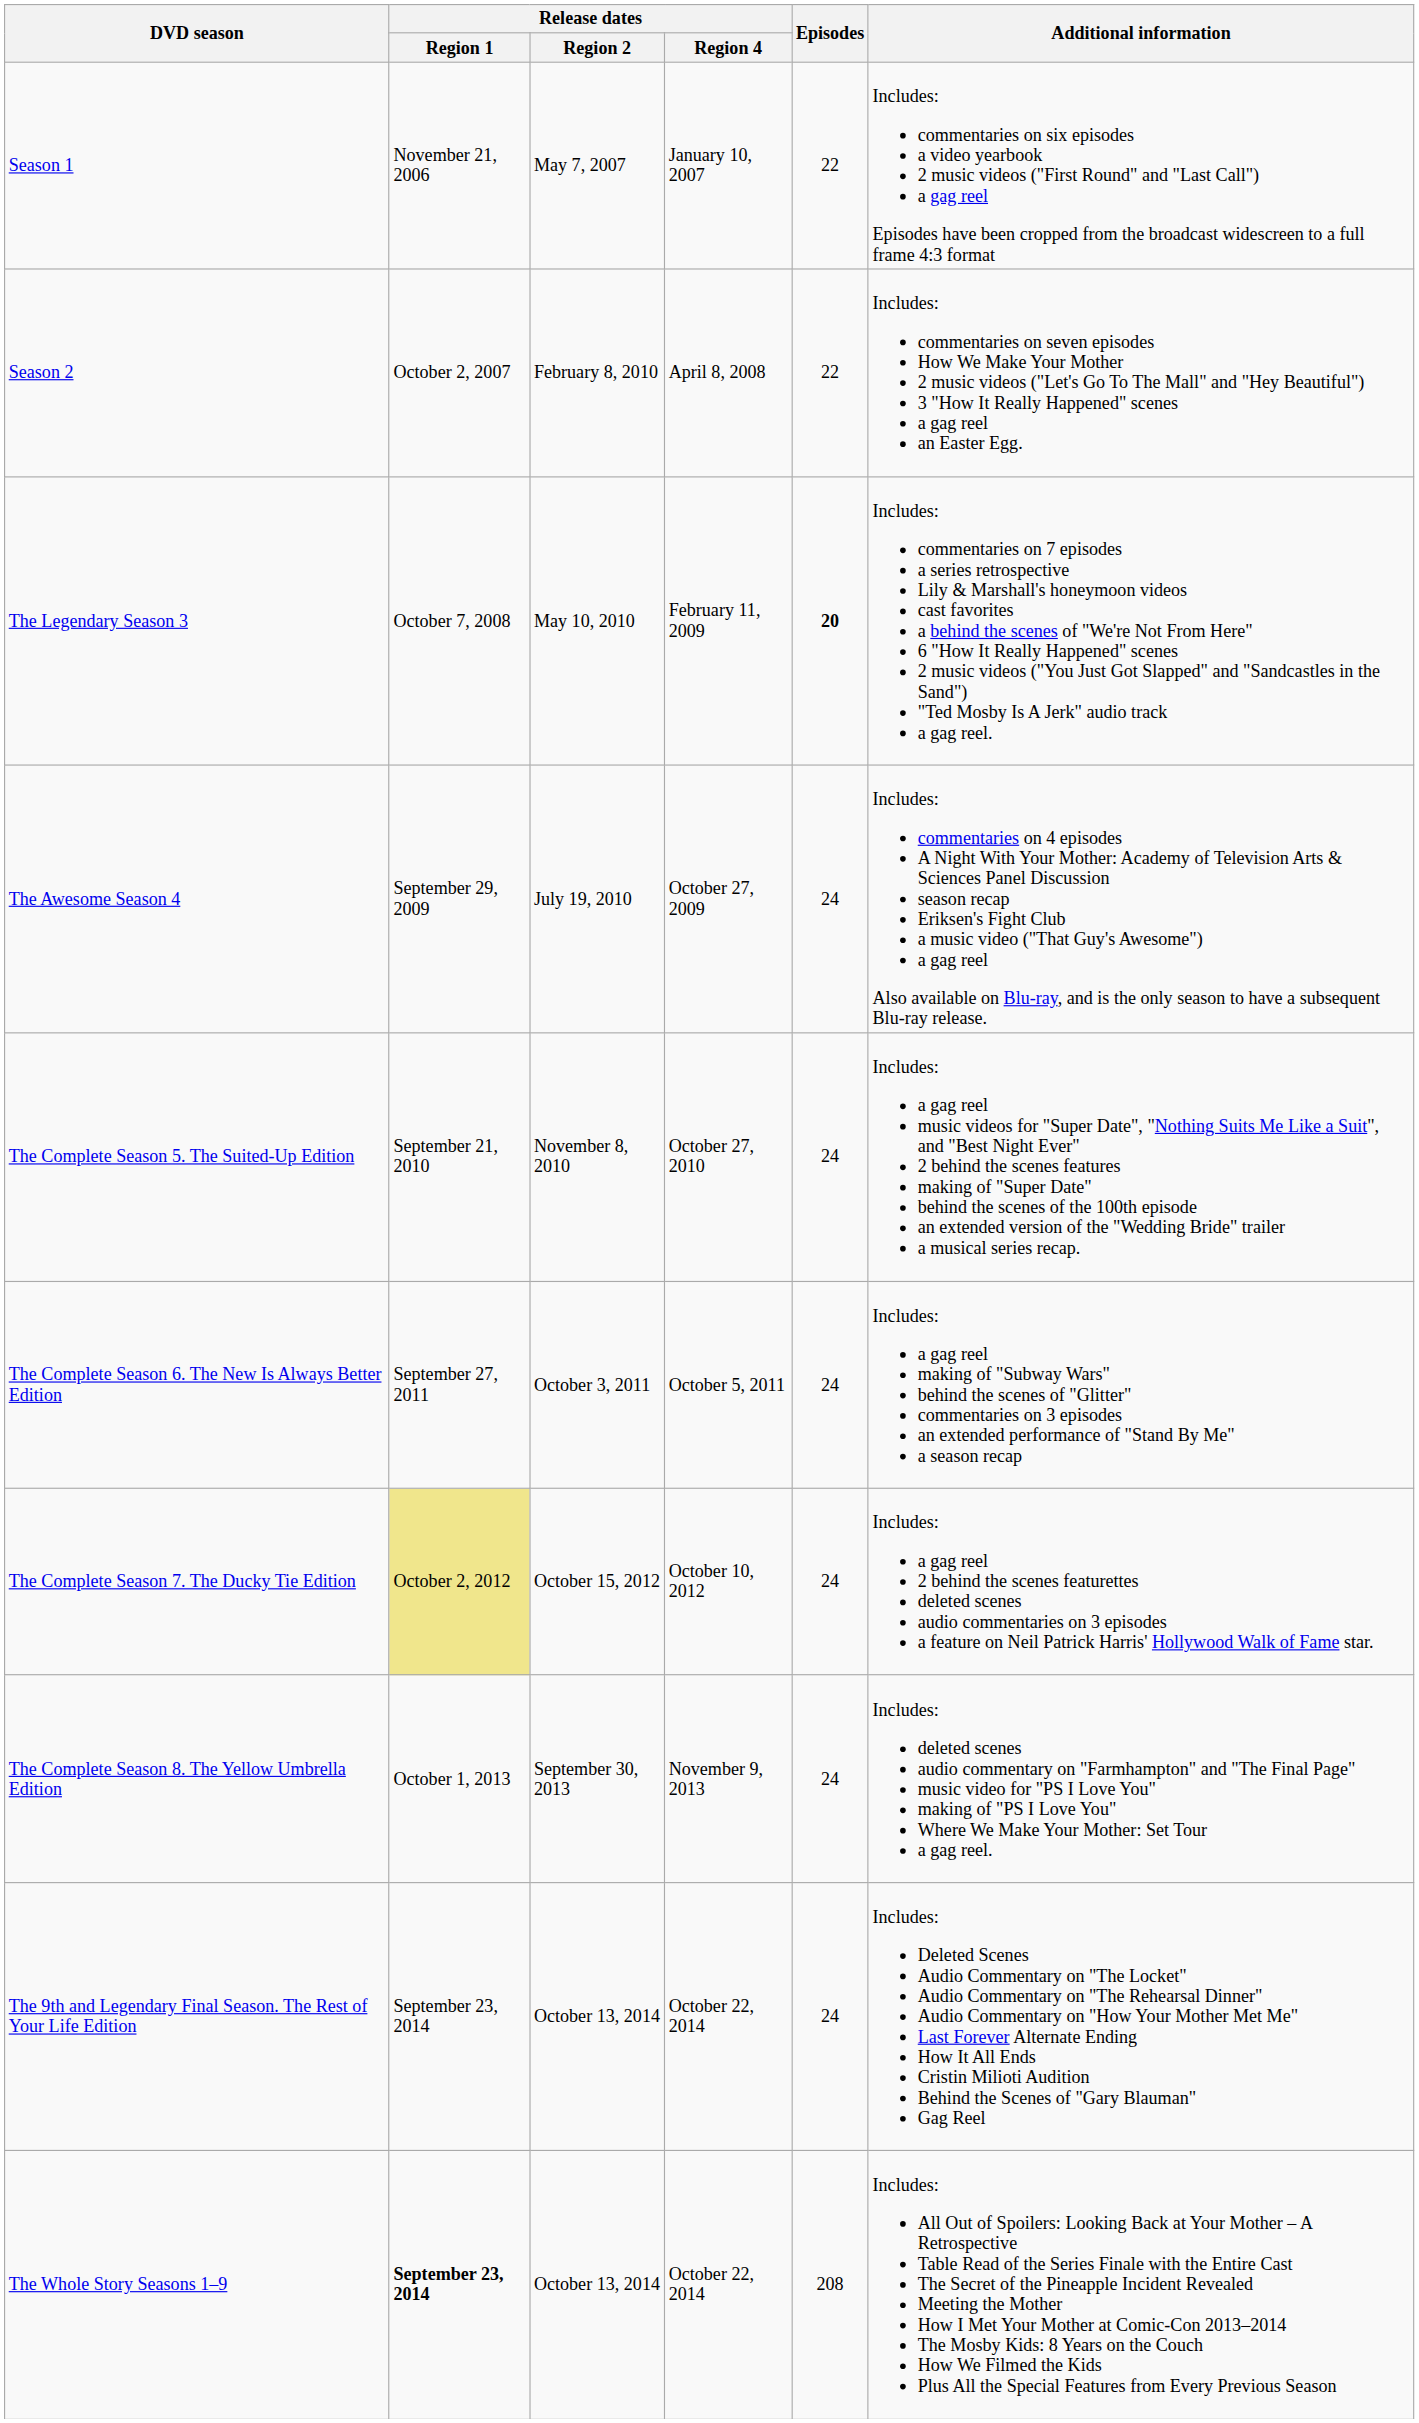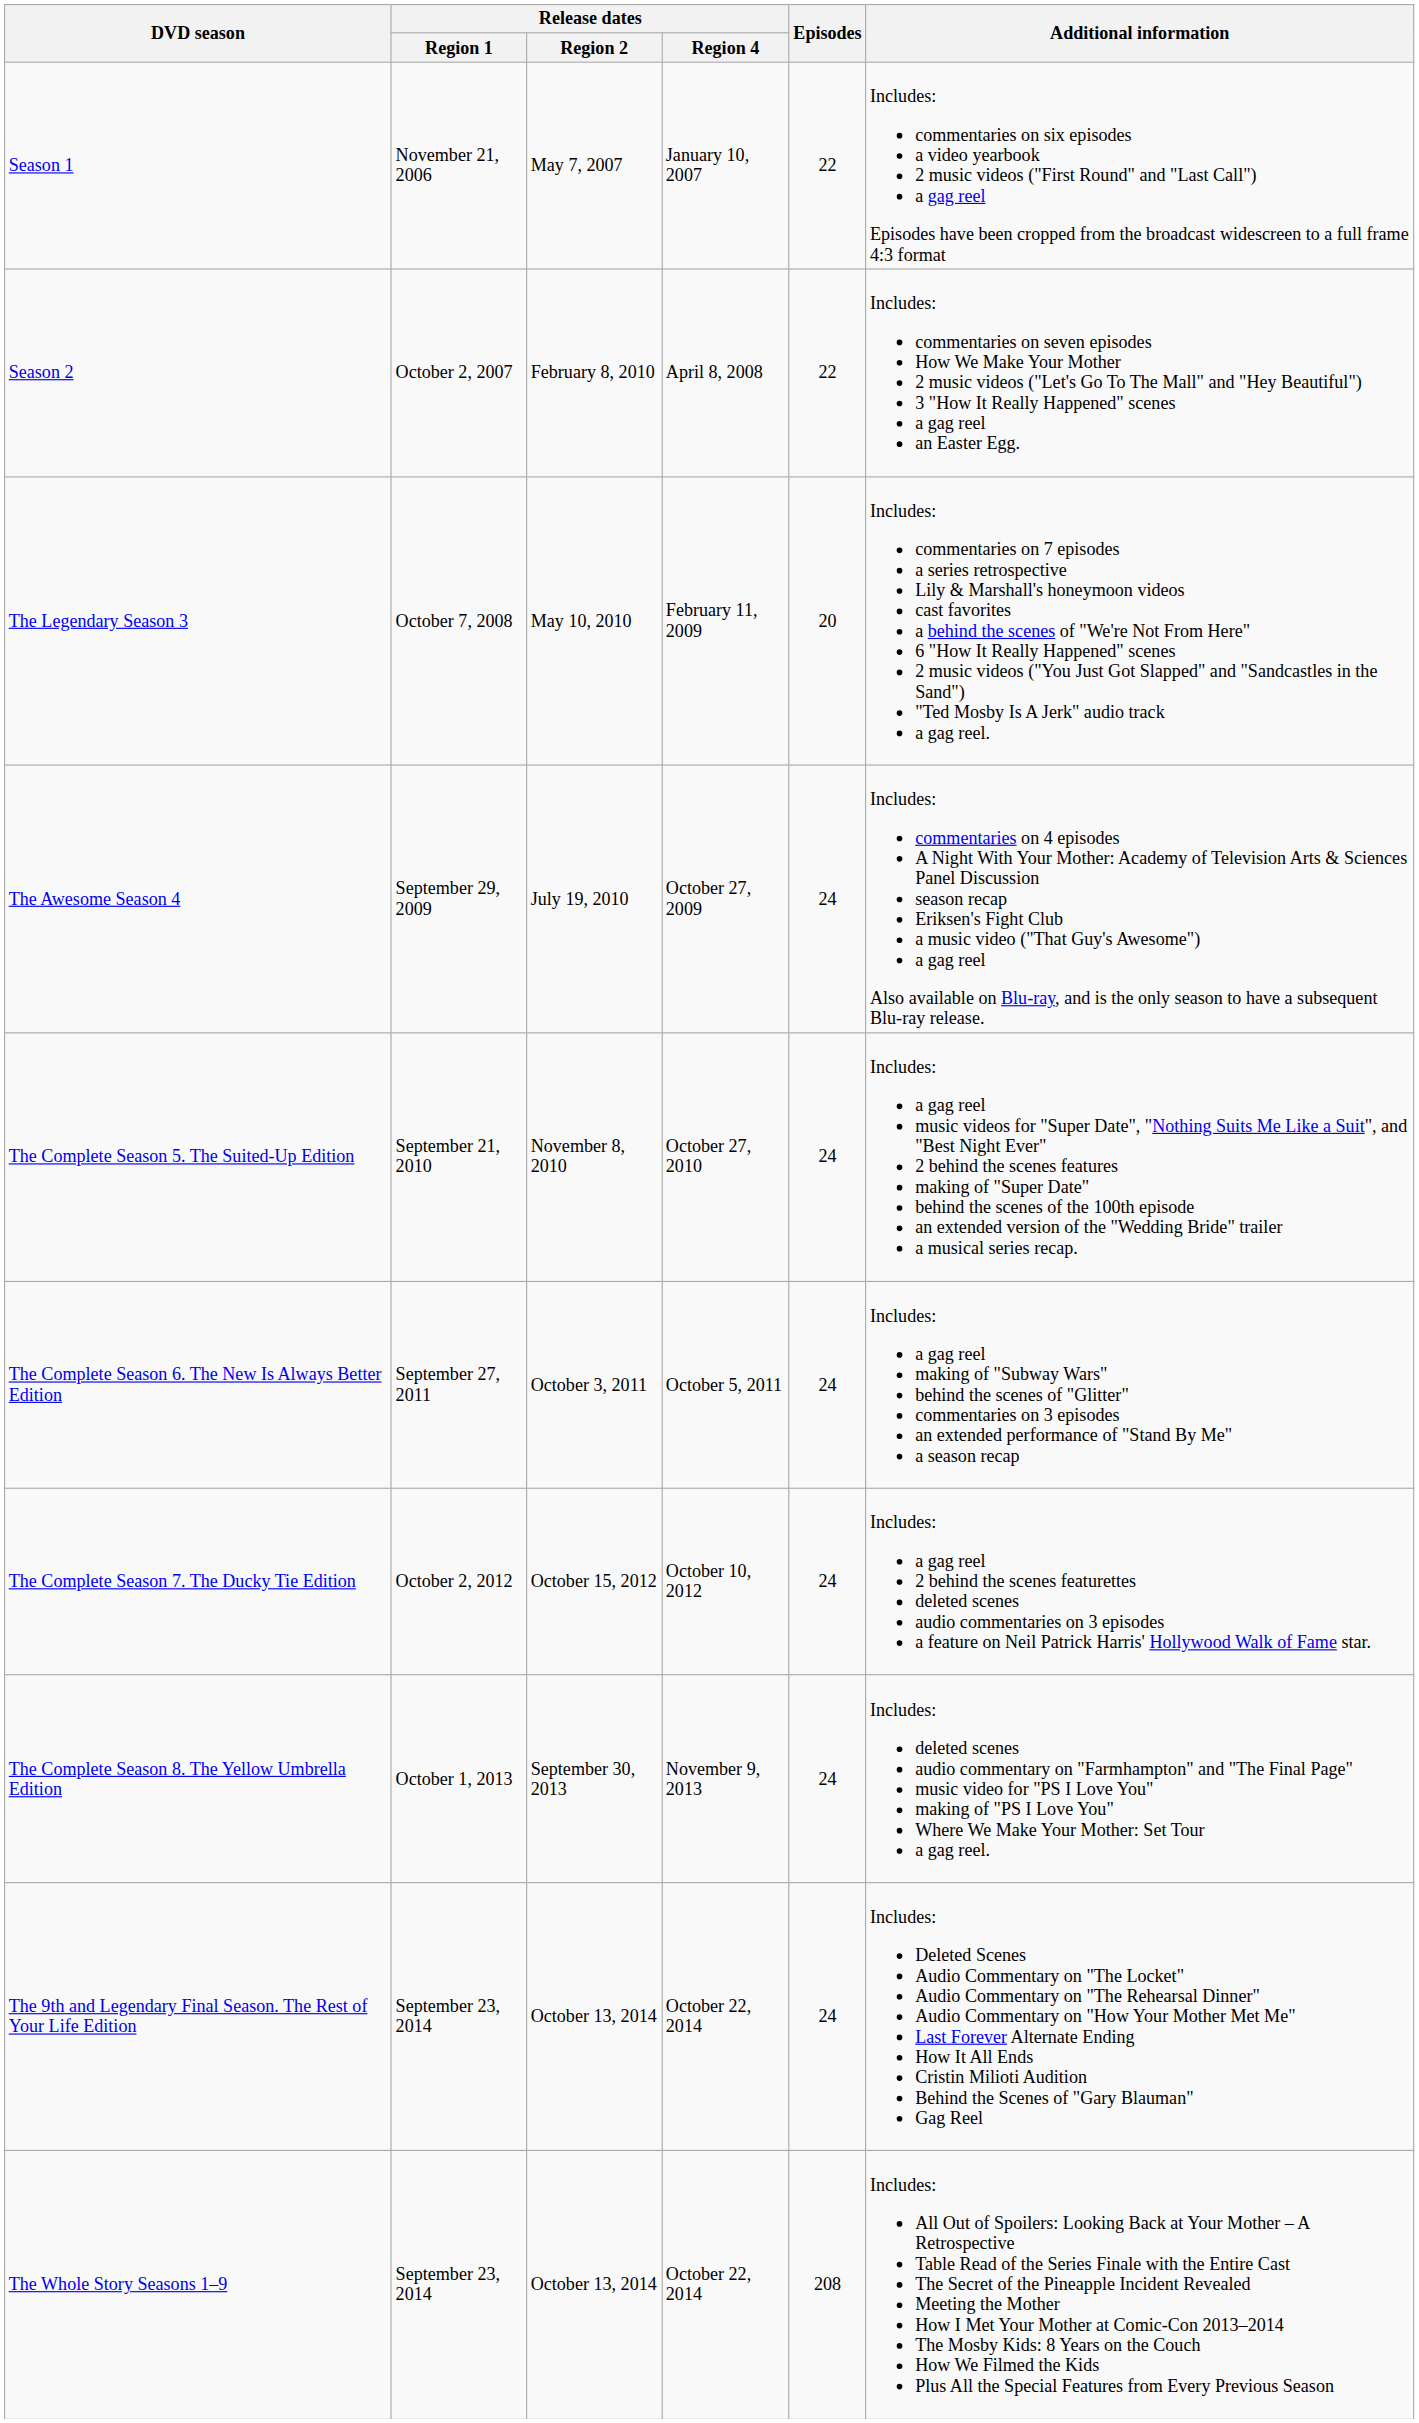The Legendary Season 3 | Episodes: bold -> normal
The Complete Season 7. The Ducky Tie Edition | Release dates / Region 1: khaki background -> no background
The Whole Story Seasons 1–9 | Release dates / Region 1: bold -> normal
